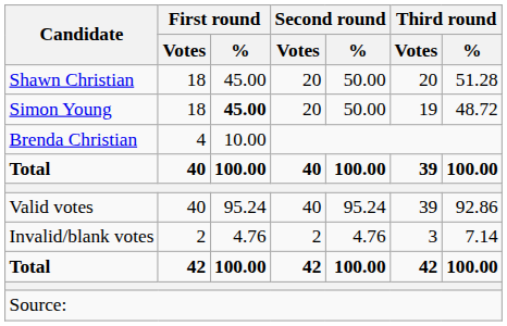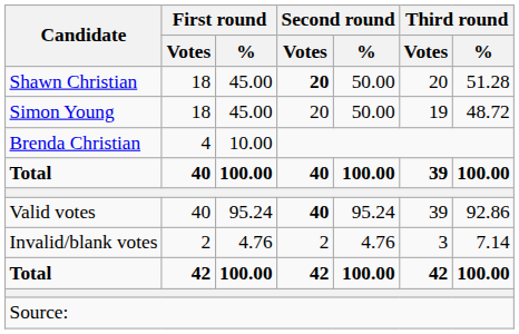Shawn Christian | Second round / Votes: normal -> bold
Simon Young | First round / %: bold -> normal
Valid votes | Second round / Votes: normal -> bold
